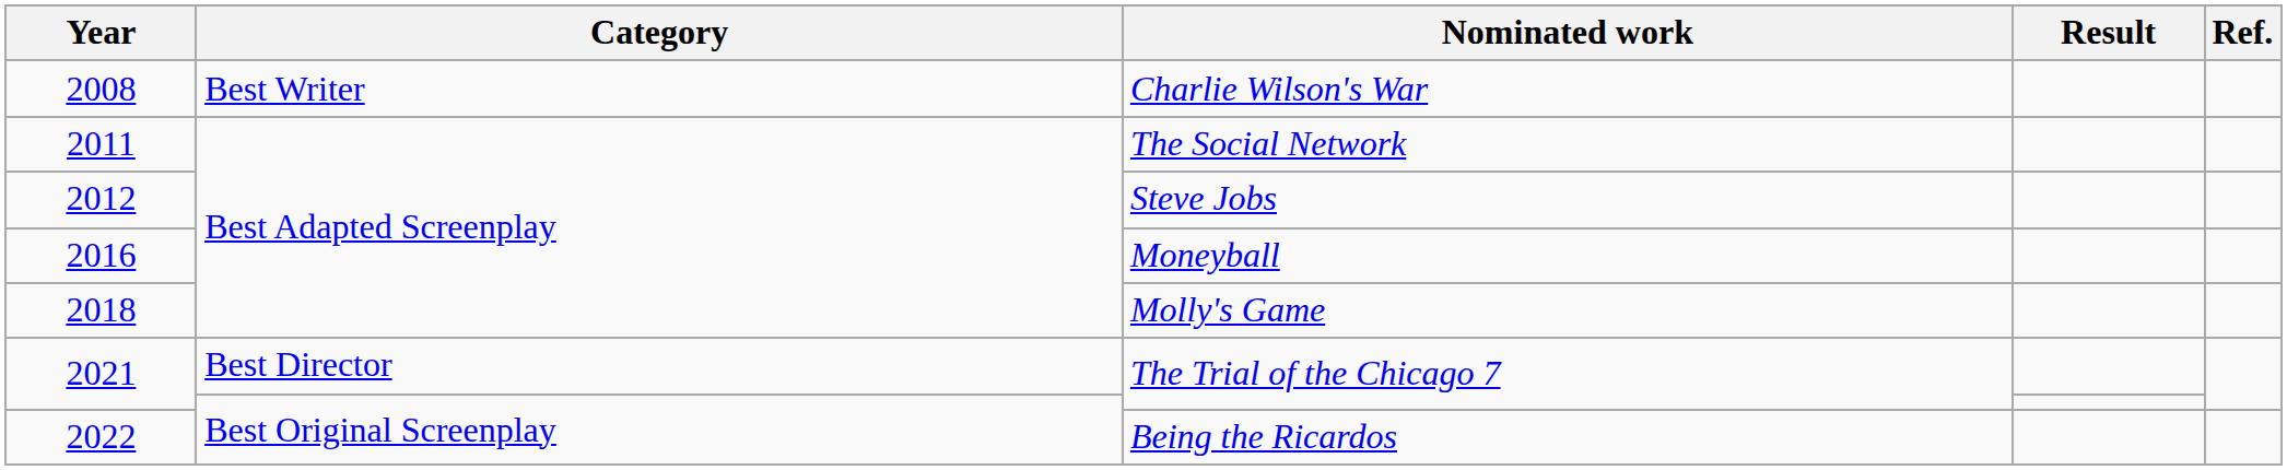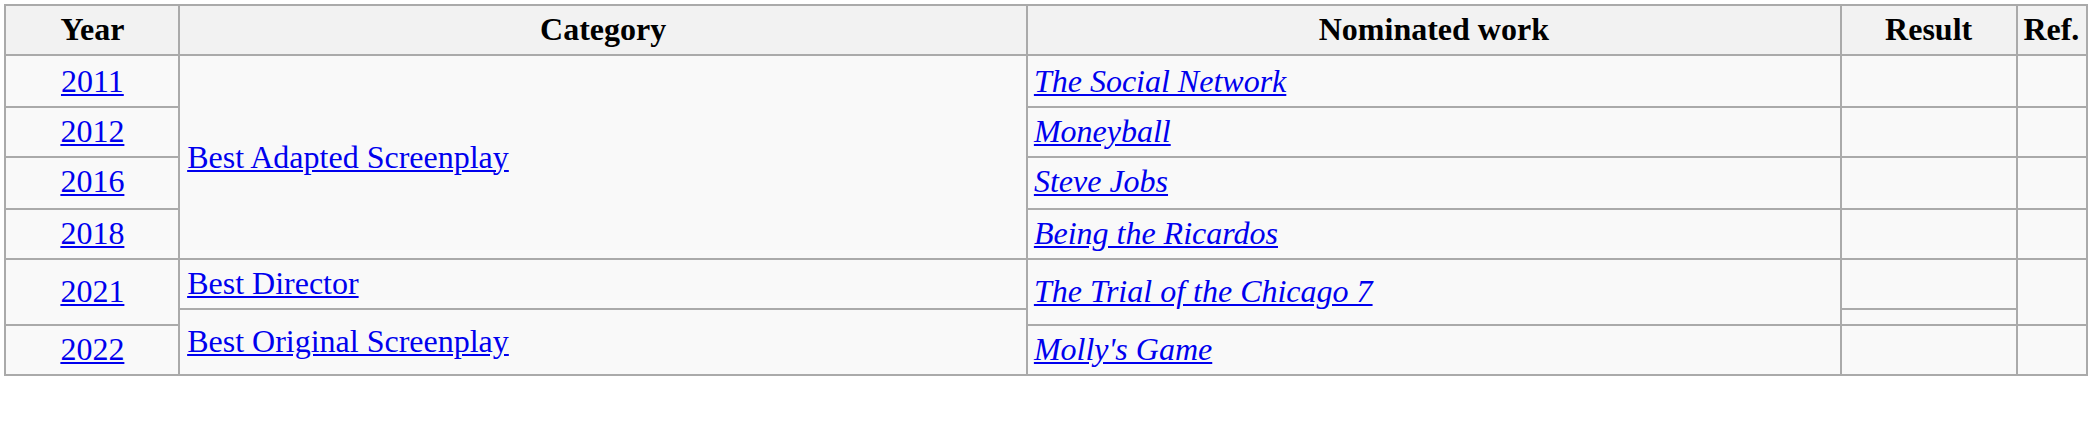- row: 2008 | Best Writer | Charlie Wilson's War
2012 | Nominated work: Steve Jobs -> Moneyball
2016 | Nominated work: Moneyball -> Steve Jobs
2018 | Nominated work: Molly's Game -> Being the Ricardos
2022 | Nominated work: Being the Ricardos -> Molly's Game
